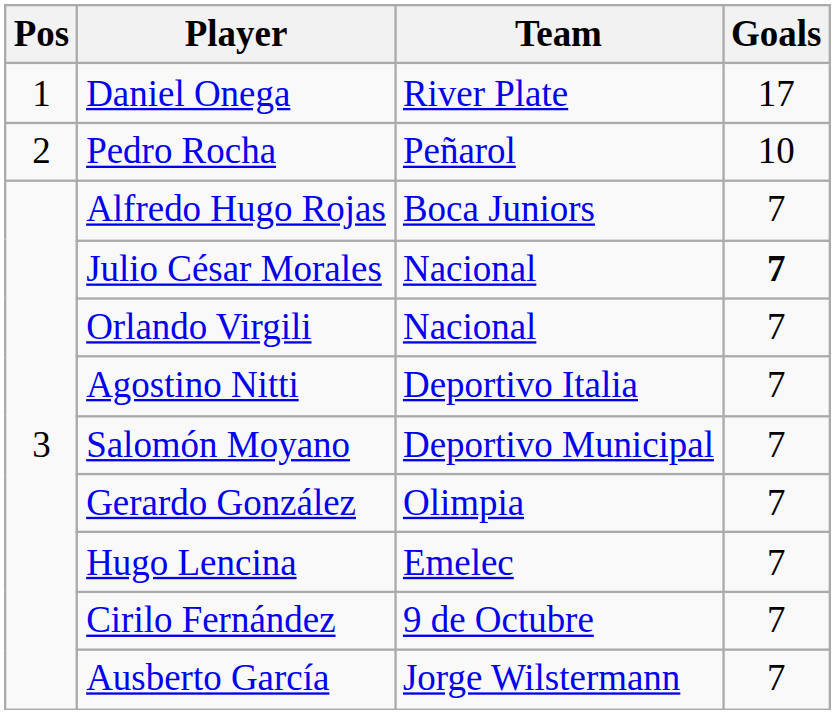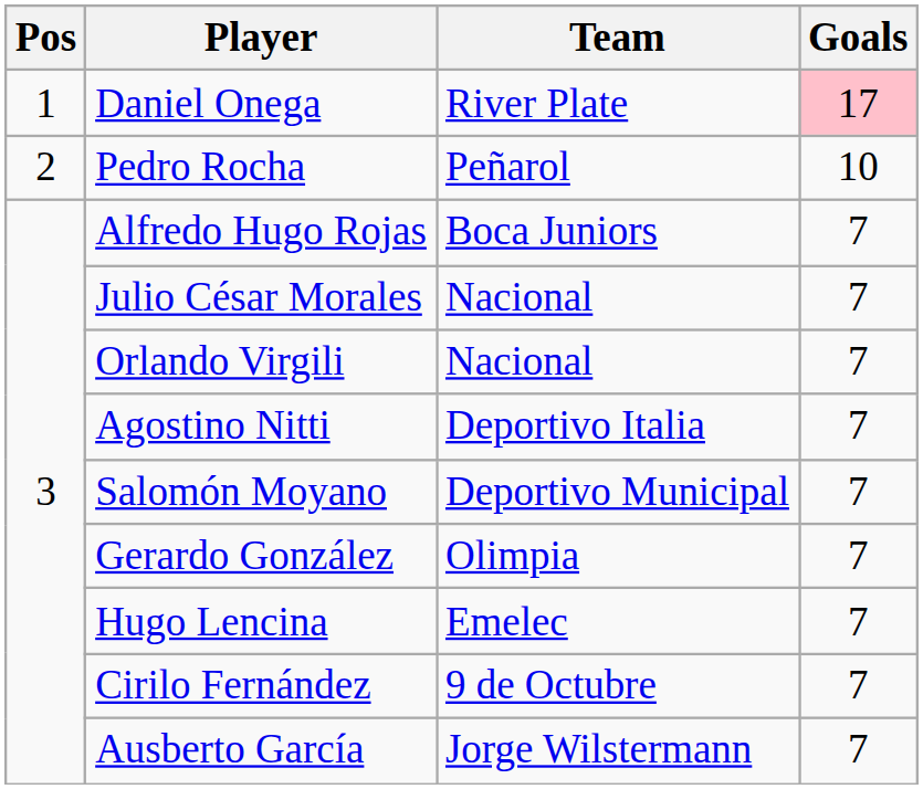Daniel Onega | Goals: no background -> pink background
Julio César Morales | Goals: bold -> normal
